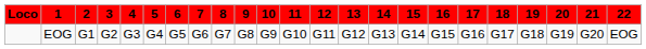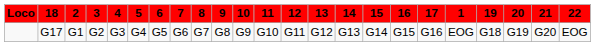columns swapped: 1 <-> 18
